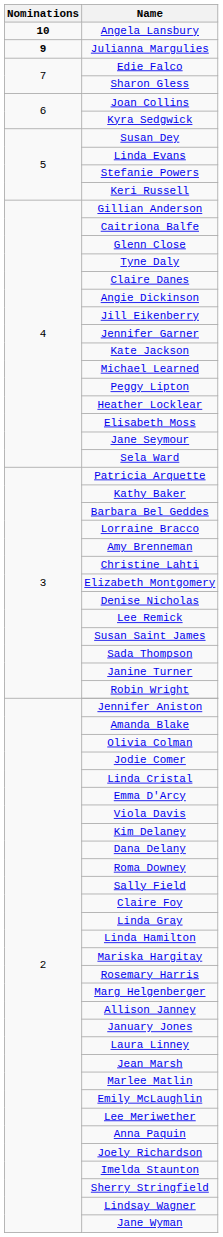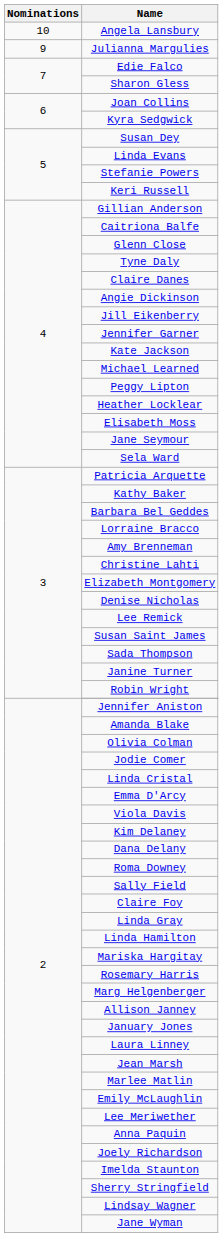Angela Lansbury | Nominations: bold -> normal
Julianna Margulies | Nominations: bold -> normal
